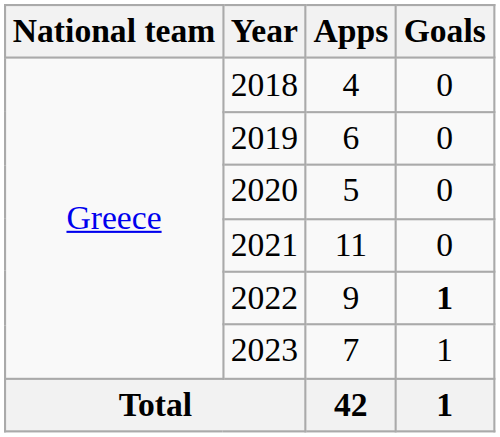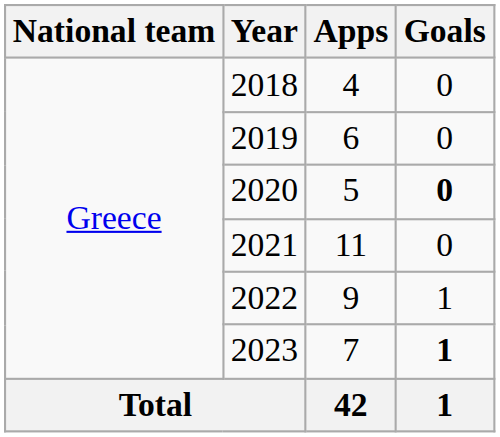2020 | Goals: normal -> bold
2022 | Goals: bold -> normal
2023 | Goals: normal -> bold
